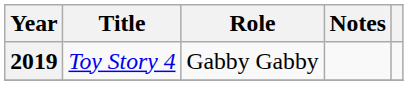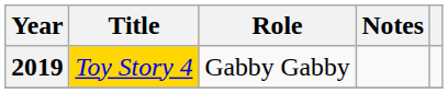2019 | Title: no background -> gold background
